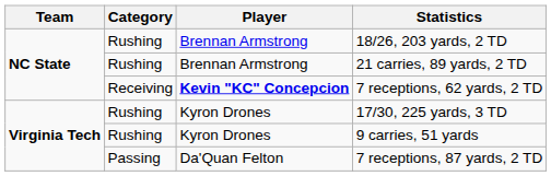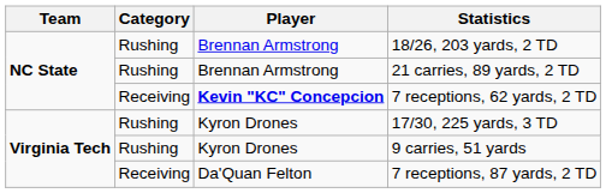7 receptions, 87 yards, 2 TD | Category: Passing -> Receiving
